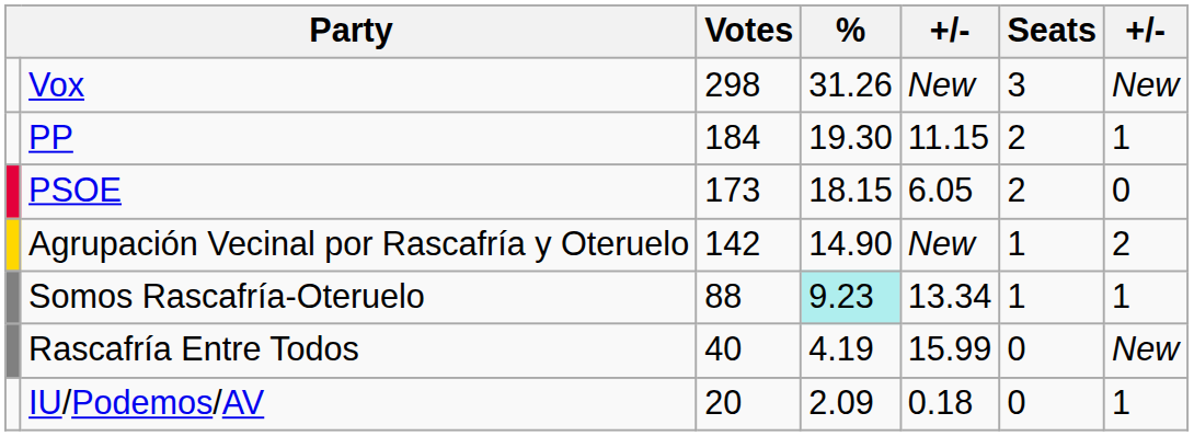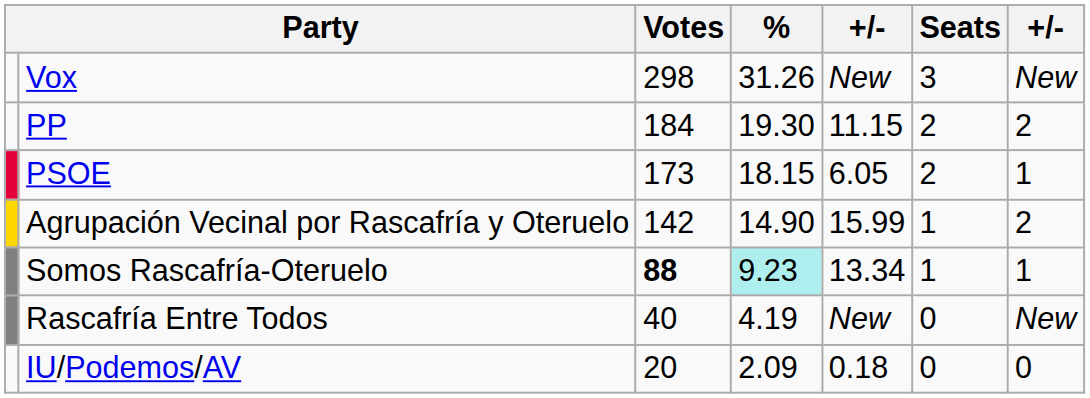PP | column 7: 1 -> 2
PSOE | column 7: 0 -> 1
Agrupación Vecinal por Rascafría y Oteruelo | column 5: New -> 15.99
Somos Rascafría-Oteruelo | Votes: normal -> bold
Rascafría Entre Todos | column 5: 15.99 -> New
IU/Podemos/AV | column 7: 1 -> 0
